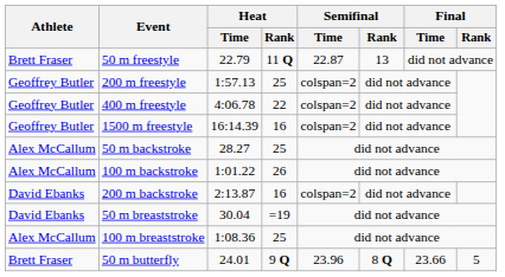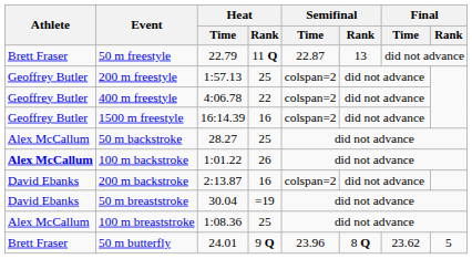100 m backstroke | Athlete: normal -> bold
50 m butterfly | Final / Time: 23.66 -> 23.62
